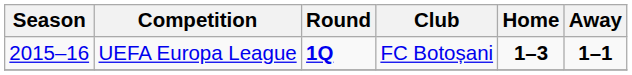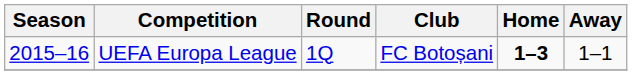UEFA Europa League | Round: bold -> normal
UEFA Europa League | Away: bold -> normal
